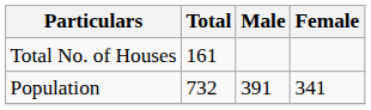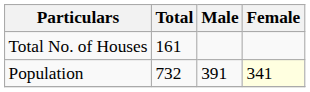Population | Female: no background -> lightyellow background
